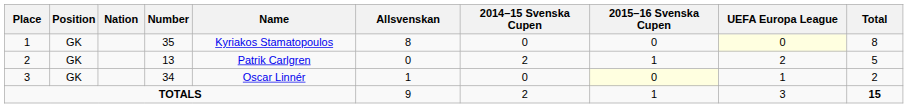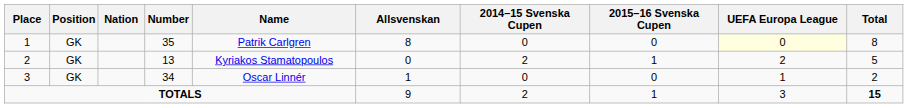row 2 | Name: Kyriakos Stamatopoulos -> Patrik Carlgren
row 3 | Name: Patrik Carlgren -> Kyriakos Stamatopoulos
row 4 | 2015–16 Svenska Cupen: lightyellow background -> no background
